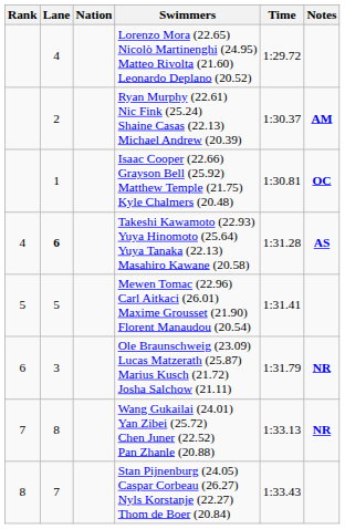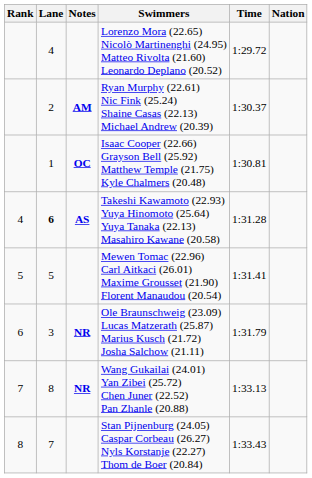columns swapped: Nation <-> Notes
